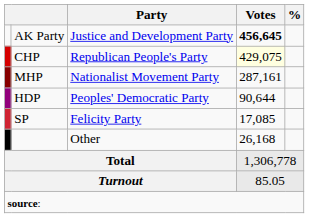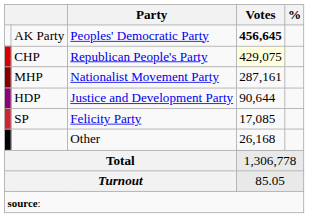AK Party | Party: Justice and Development Party -> Peoples' Democratic Party
HDP | Party: Peoples' Democratic Party -> Justice and Development Party
